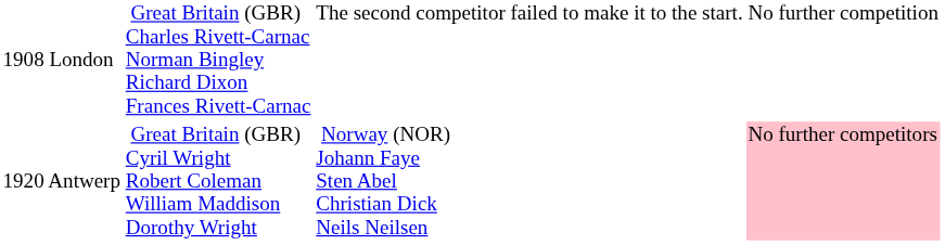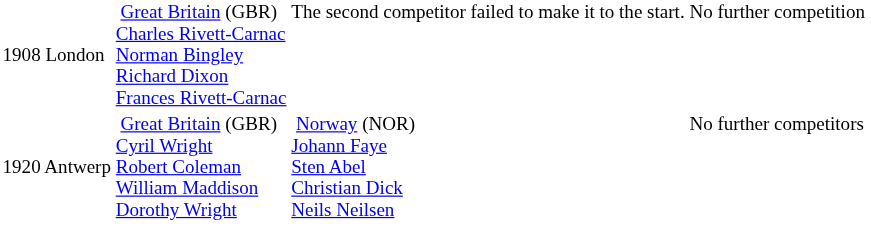1920 Antwerp | column 4: pink background -> no background
